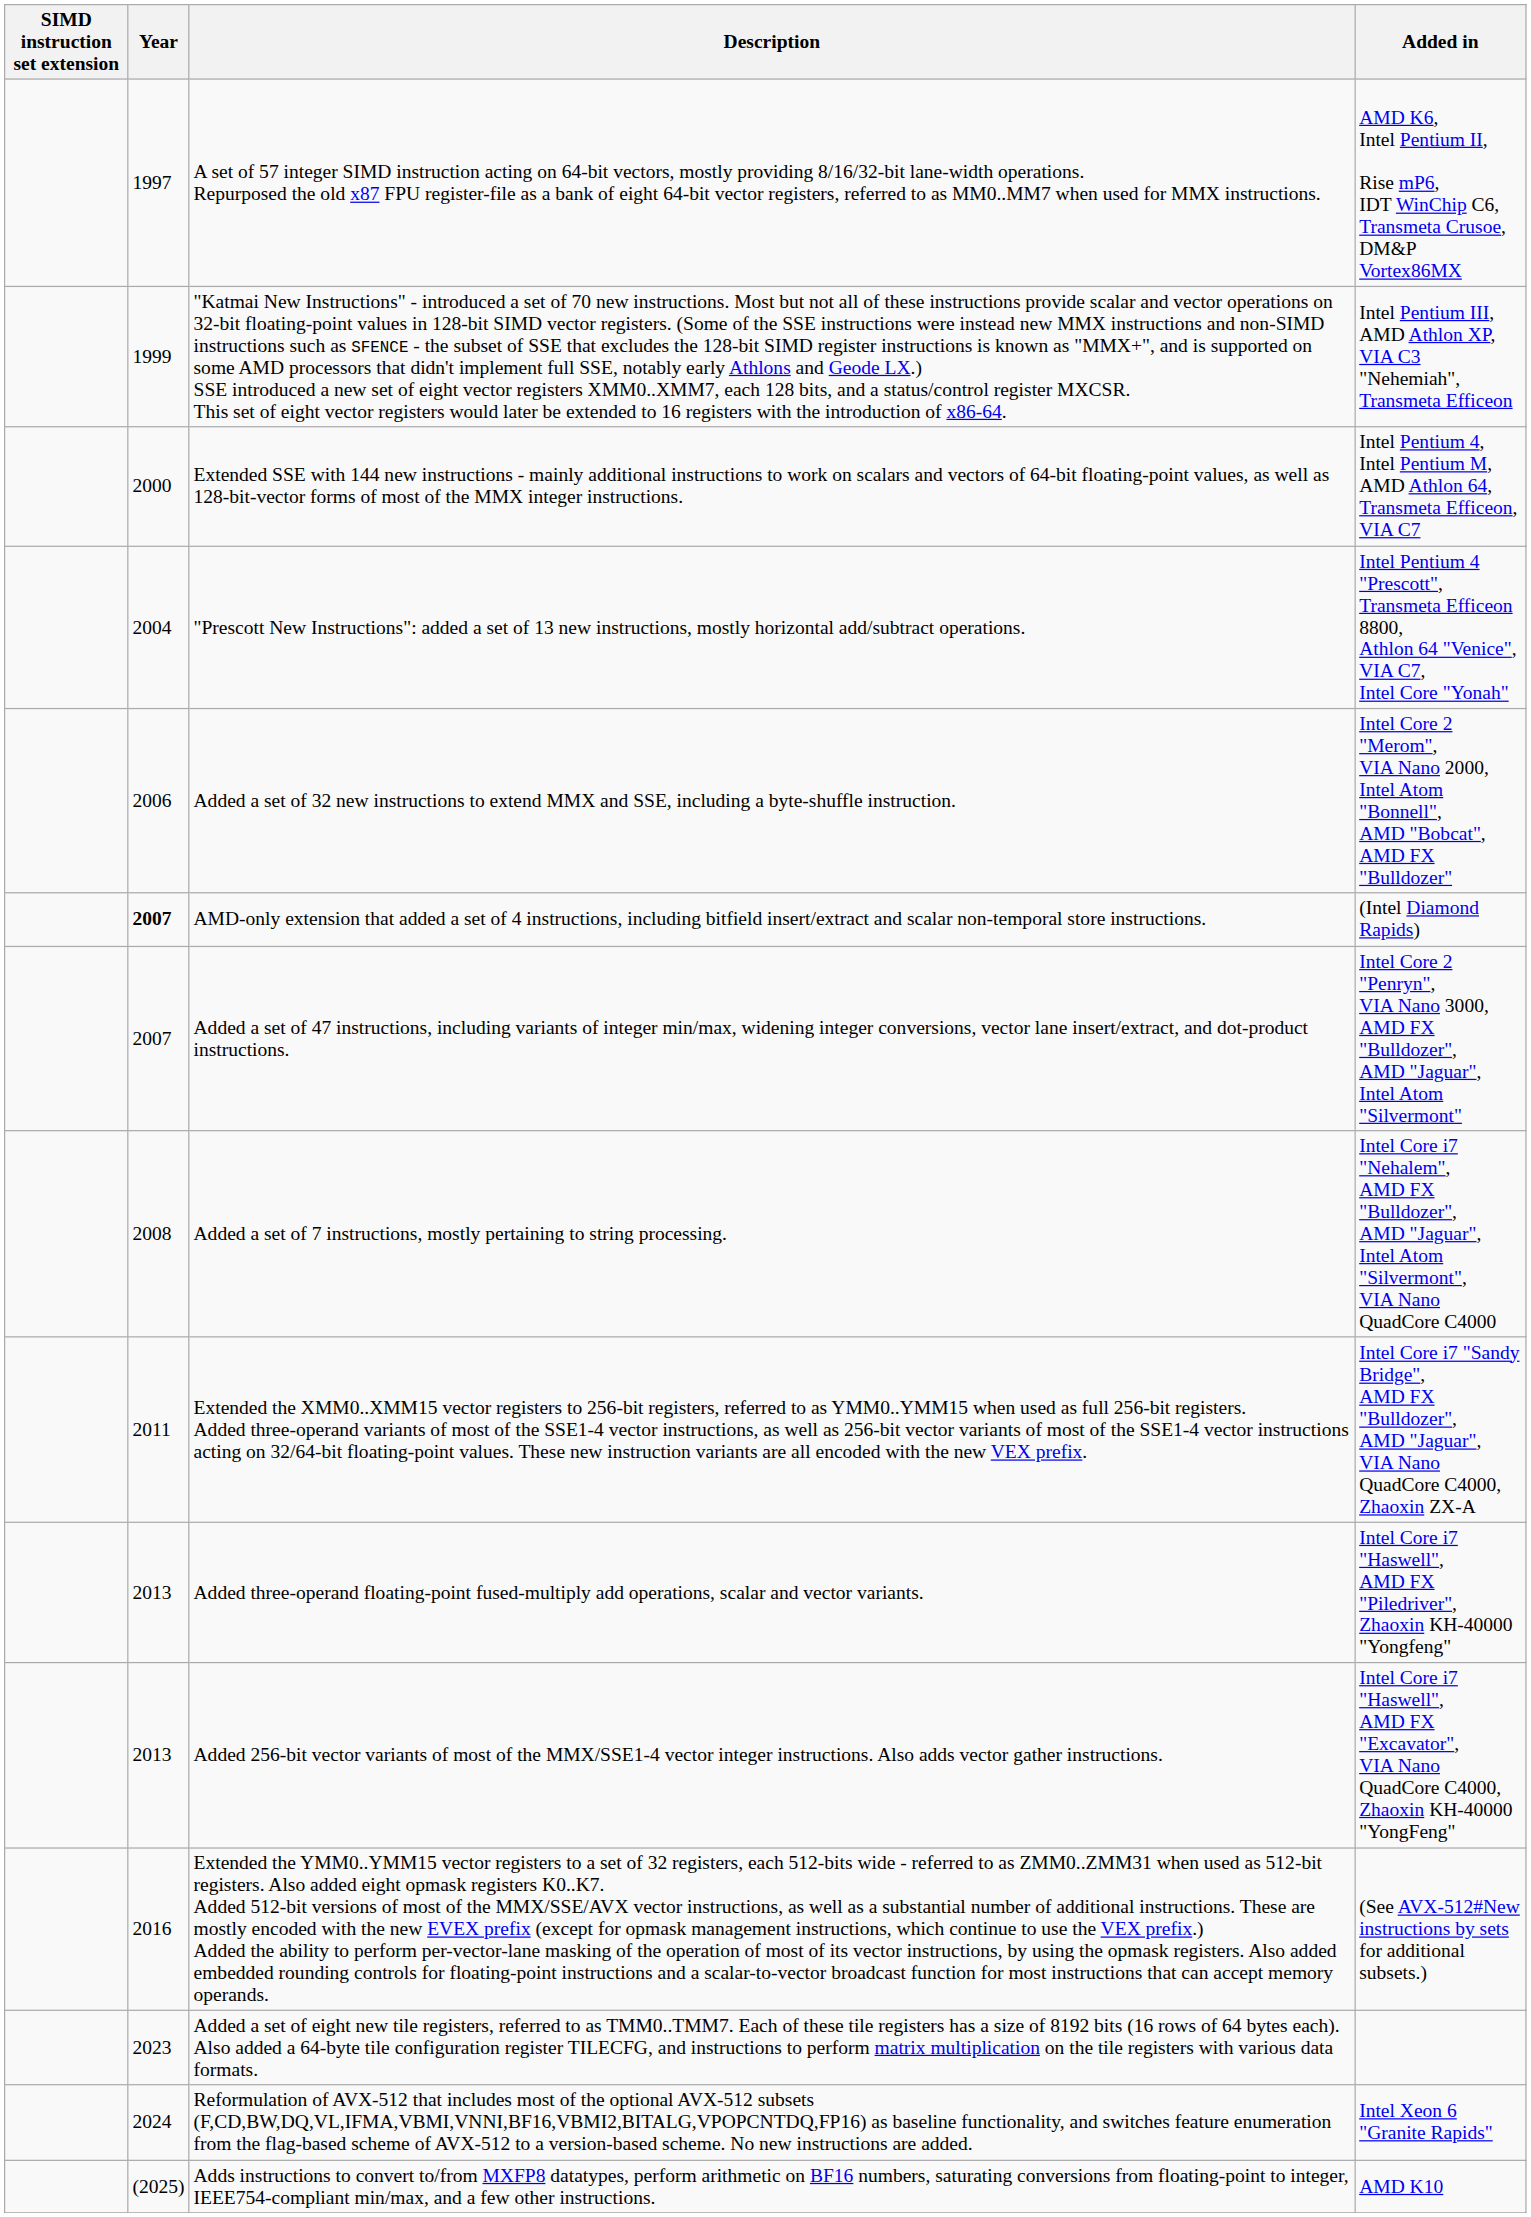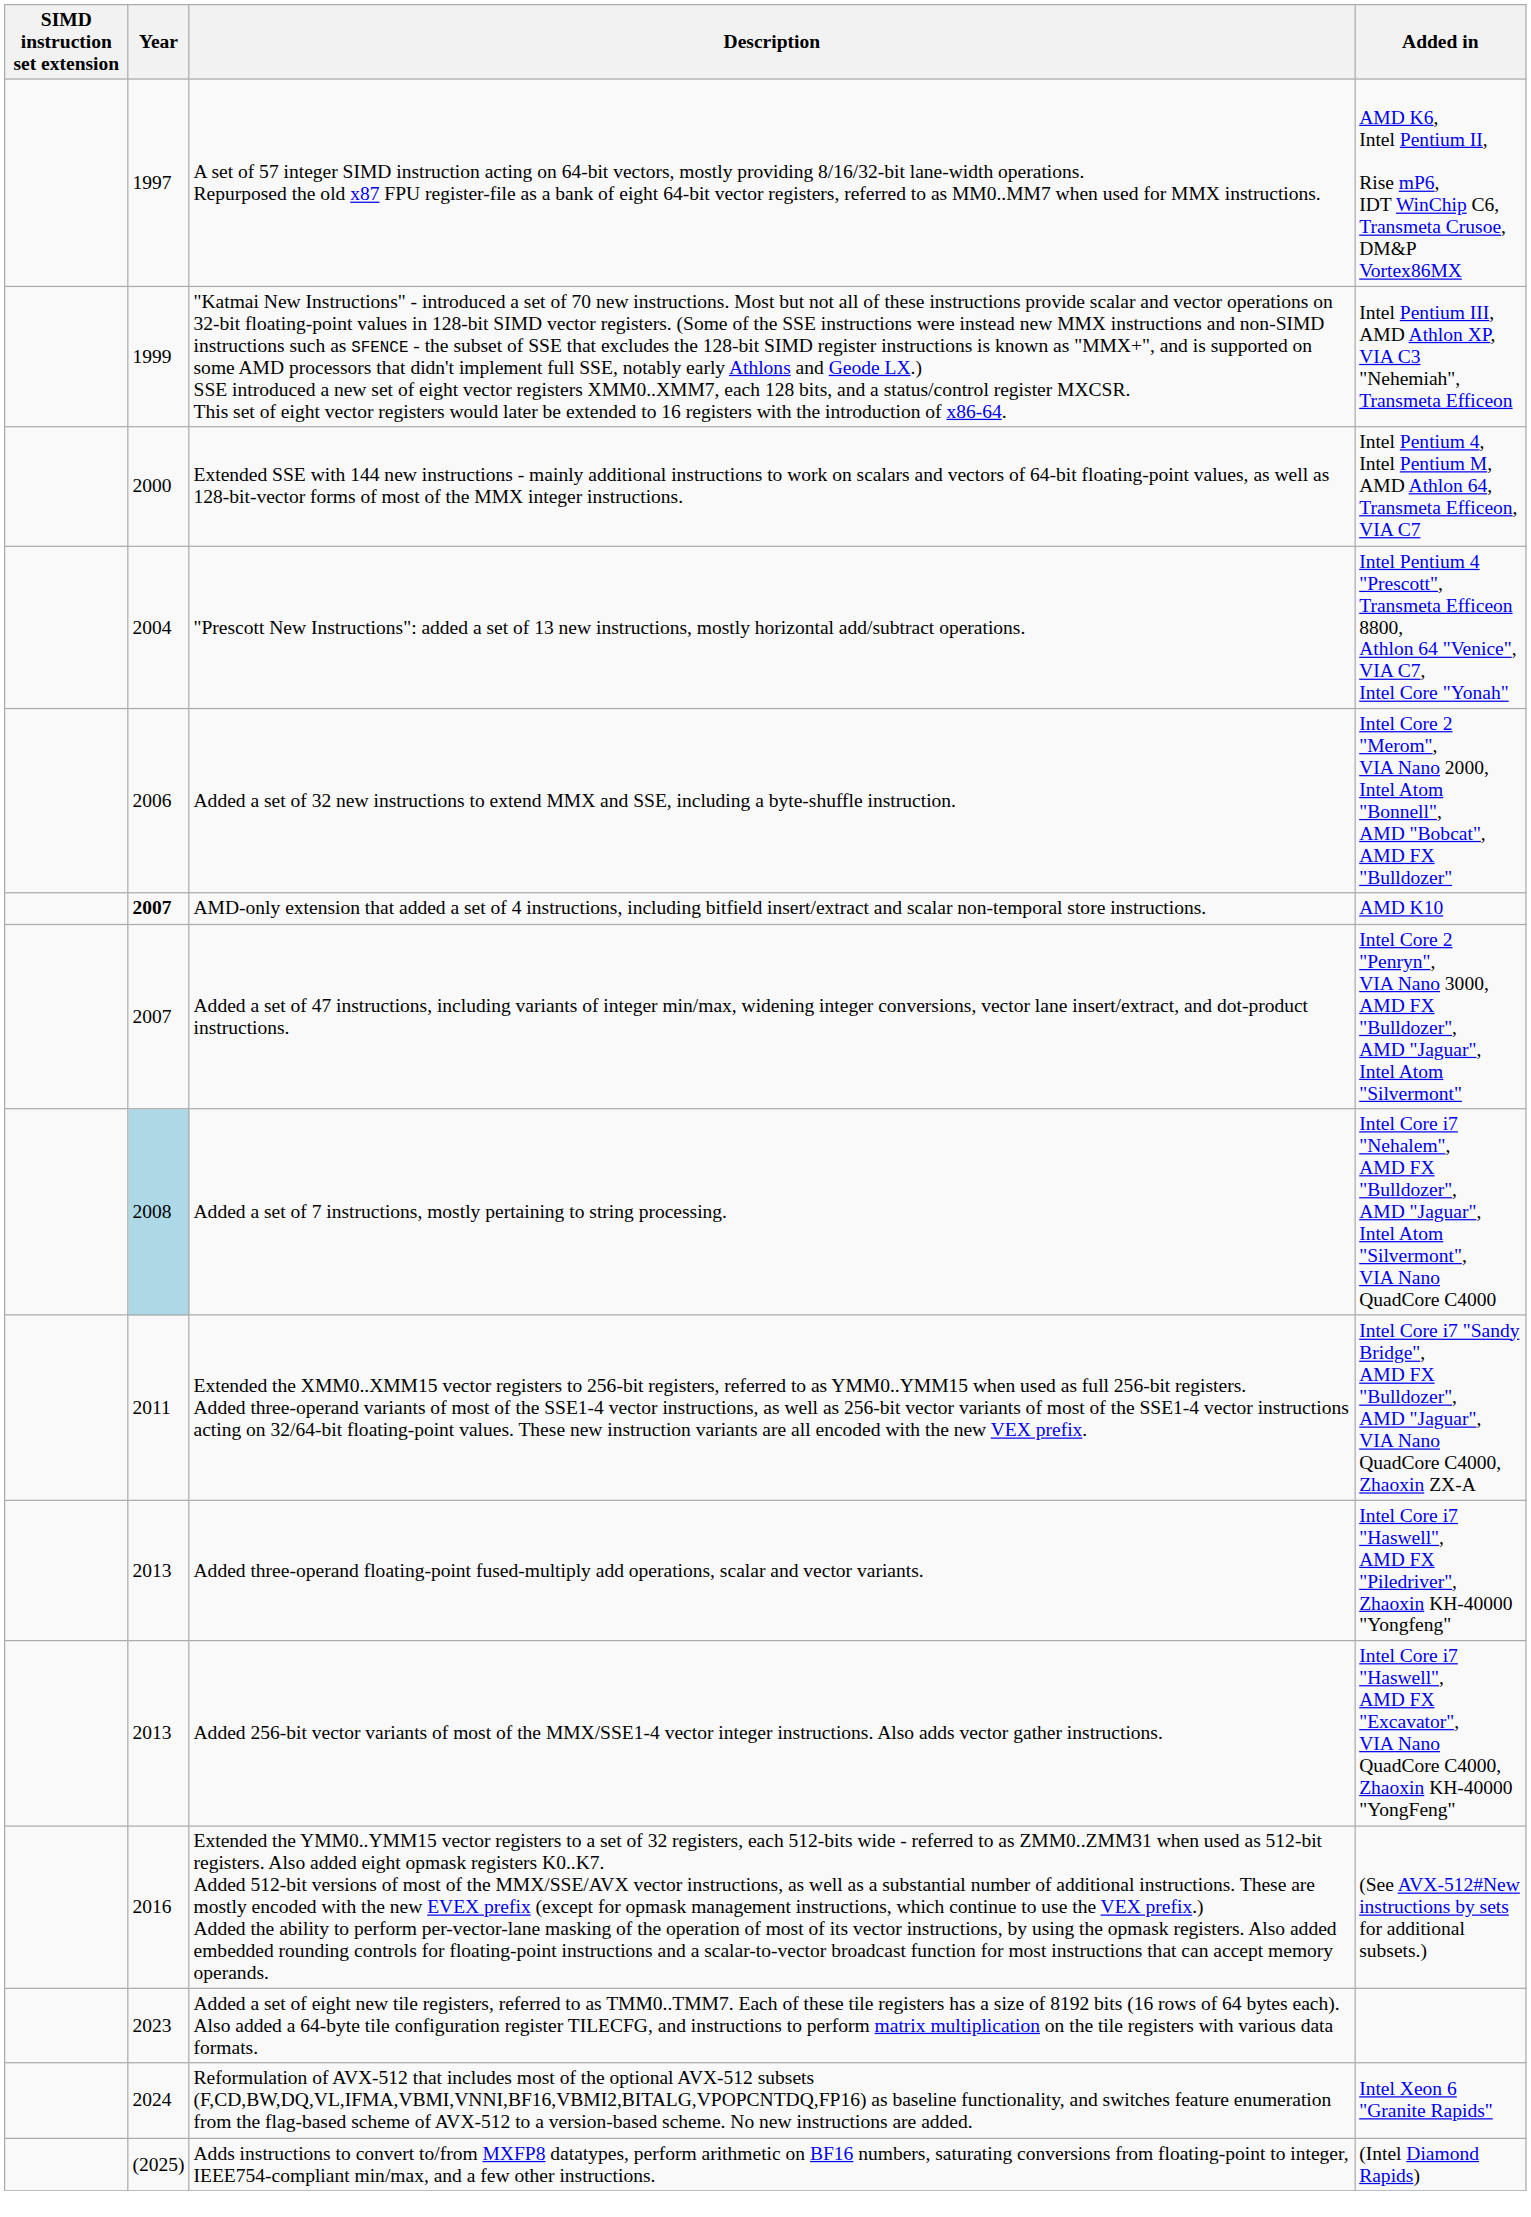row 7 | Added in: (Intel Diamond Rapids) -> AMD K10
row 9 | Year: no background -> lightblue background
row 16 | Added in: AMD K10 -> (Intel Diamond Rapids)
